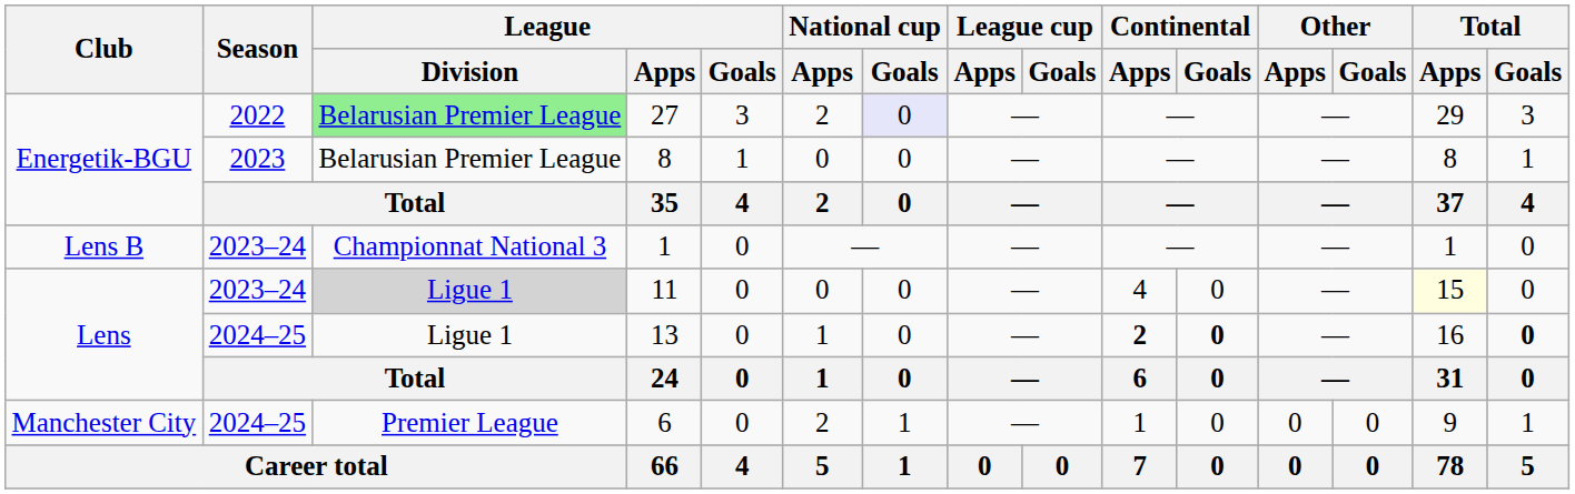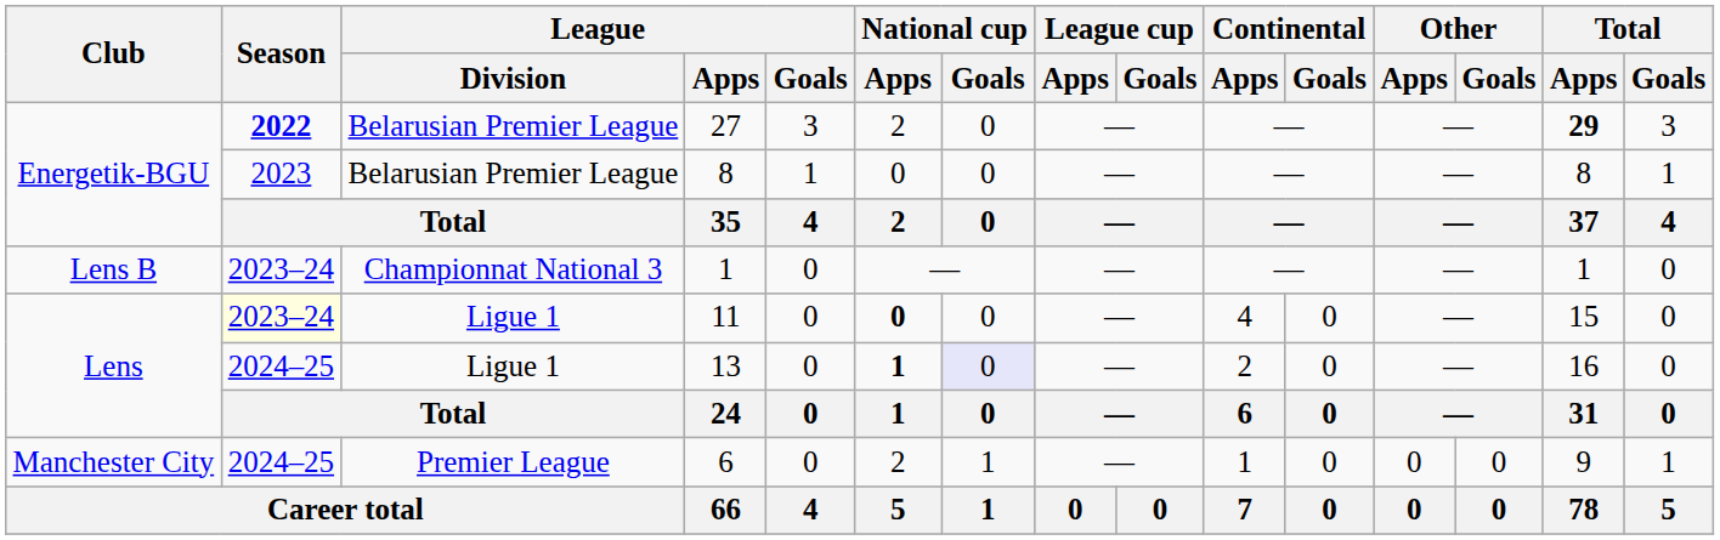27 | Season: normal -> bold
27 | League / Division: lightgreen background -> no background
27 | National cup / Goals: lavender background -> no background
27 | Total / Apps: normal -> bold
11 | Season: no background -> lightyellow background
11 | League / Division: lightgrey background -> no background
11 | National cup / Apps: normal -> bold
11 | Total / Apps: lightyellow background -> no background
13 | National cup / Apps: normal -> bold
13 | National cup / Goals: no background -> lavender background
13 | Continental / Apps: bold -> normal
13 | Continental / Goals: bold -> normal
13 | Total / Goals: bold -> normal
